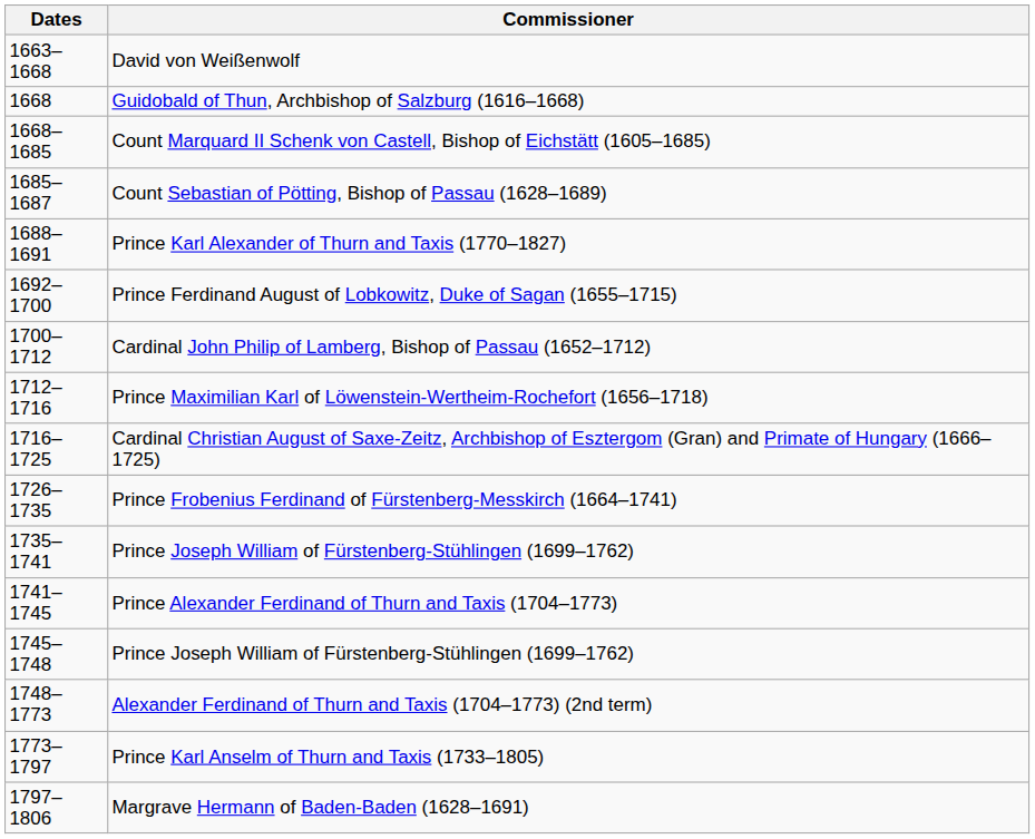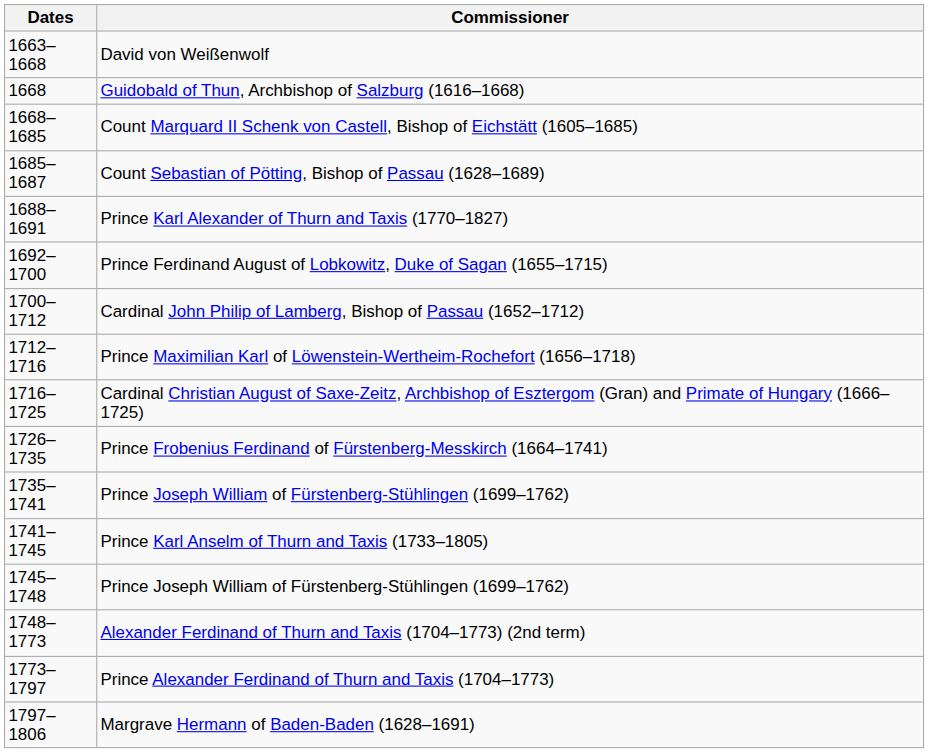row 13 | Commissioner: Prince Alexander Ferdinand of Thurn and Taxis (1704–1773) -> Prince Karl Anselm of Thurn and Taxis (1733–1805)
row 16 | Commissioner: Prince Karl Anselm of Thurn and Taxis (1733–1805) -> Prince Alexander Ferdinand of Thurn and Taxis (1704–1773)
